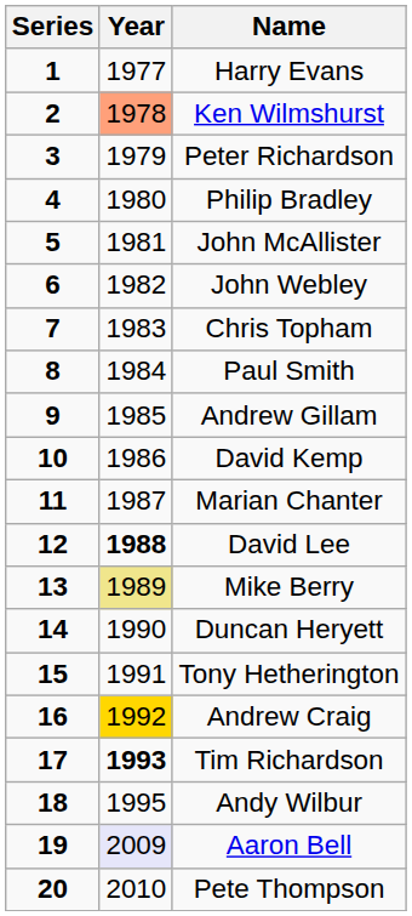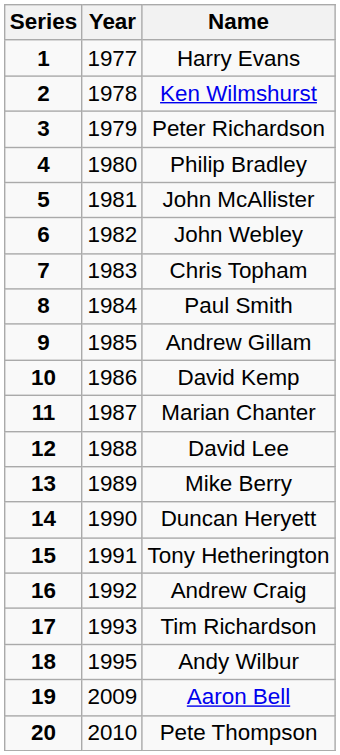Ken Wilmshurst | Year: lightsalmon background -> no background
David Lee | Year: bold -> normal
Mike Berry | Year: khaki background -> no background
Andrew Craig | Year: gold background -> no background
Tim Richardson | Year: bold -> normal
Aaron Bell | Year: lavender background -> no background
